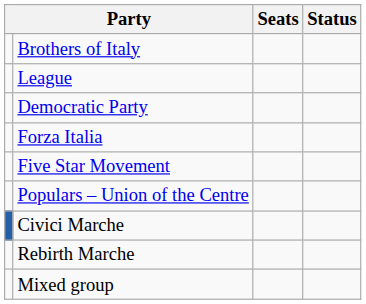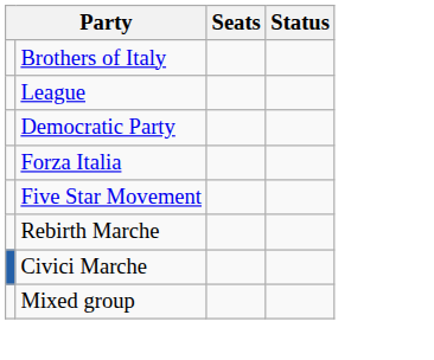- row: Populars – Union of the Centre
rows swapped: Civici Marche <-> Rebirth Marche
